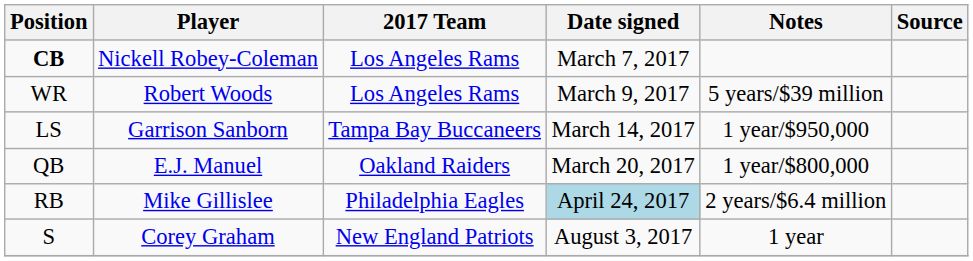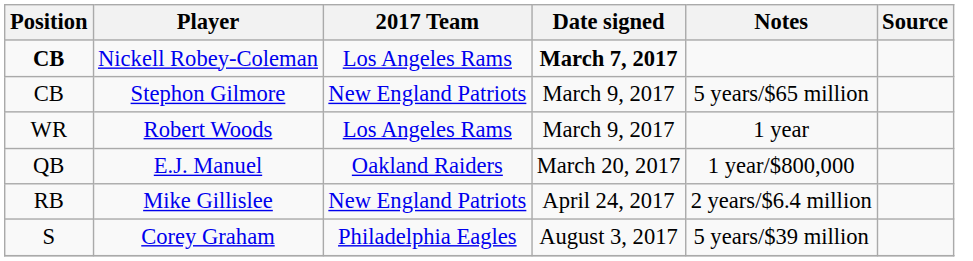Nickell Robey-Coleman | Date signed: normal -> bold
+ row: CB | Stephon Gilmore | New England Patriots | March 9, 2017 | 5 years/$65 million
Robert Woods | Notes: 5 years/$39 million -> 1 year
- row: LS | Garrison Sanborn | Tampa Bay Buccaneers | March 14, 2017 | 1 year/$950,000
Mike Gillislee | 2017 Team: Philadelphia Eagles -> New England Patriots
Mike Gillislee | Date signed: lightblue background -> no background
Corey Graham | 2017 Team: New England Patriots -> Philadelphia Eagles
Corey Graham | Notes: 1 year -> 5 years/$39 million
